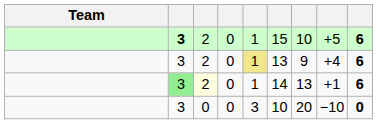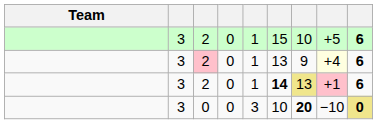row 2 | column 2: bold -> normal
row 3 | column 3: no background -> pink background
row 3 | column 5: khaki background -> no background
row 3 | column 8: no background -> lightyellow background
row 4 | column 2: lightgreen background -> no background
row 4 | column 3: lightyellow background -> no background
row 4 | column 6: normal -> bold
row 4 | column 7: no background -> khaki background
row 4 | column 8: no background -> pink background
row 5 | column 7: normal -> bold
row 5 | column 9: no background -> khaki background
